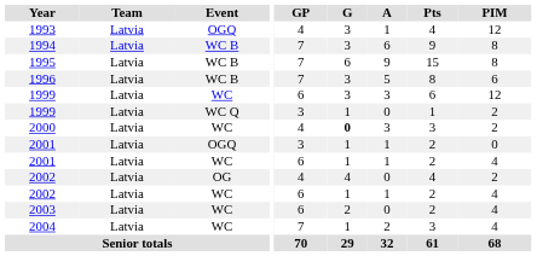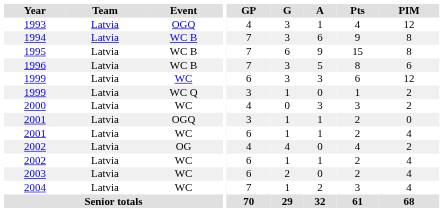2000 | G: bold -> normal
